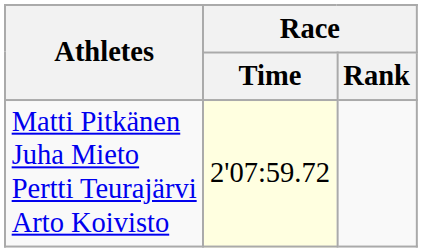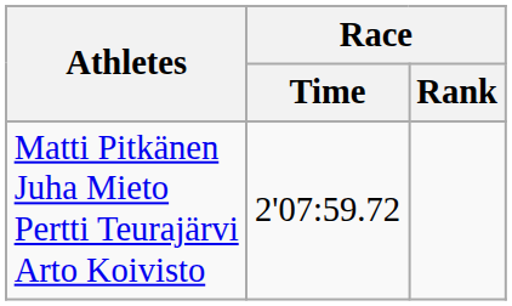Matti Pitkänen Juha Mieto Pertti Teurajärvi Arto Koivisto | Race / Time: lightyellow background -> no background
